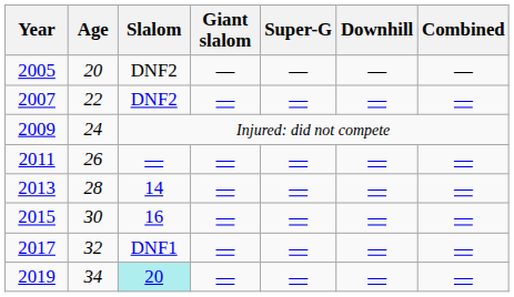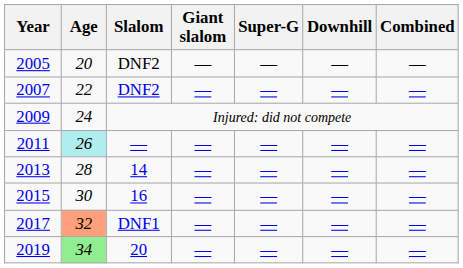2011 | Age: no background -> paleturquoise background
2017 | Age: no background -> lightsalmon background
2019 | Age: no background -> lightgreen background
2019 | Slalom: paleturquoise background -> no background
